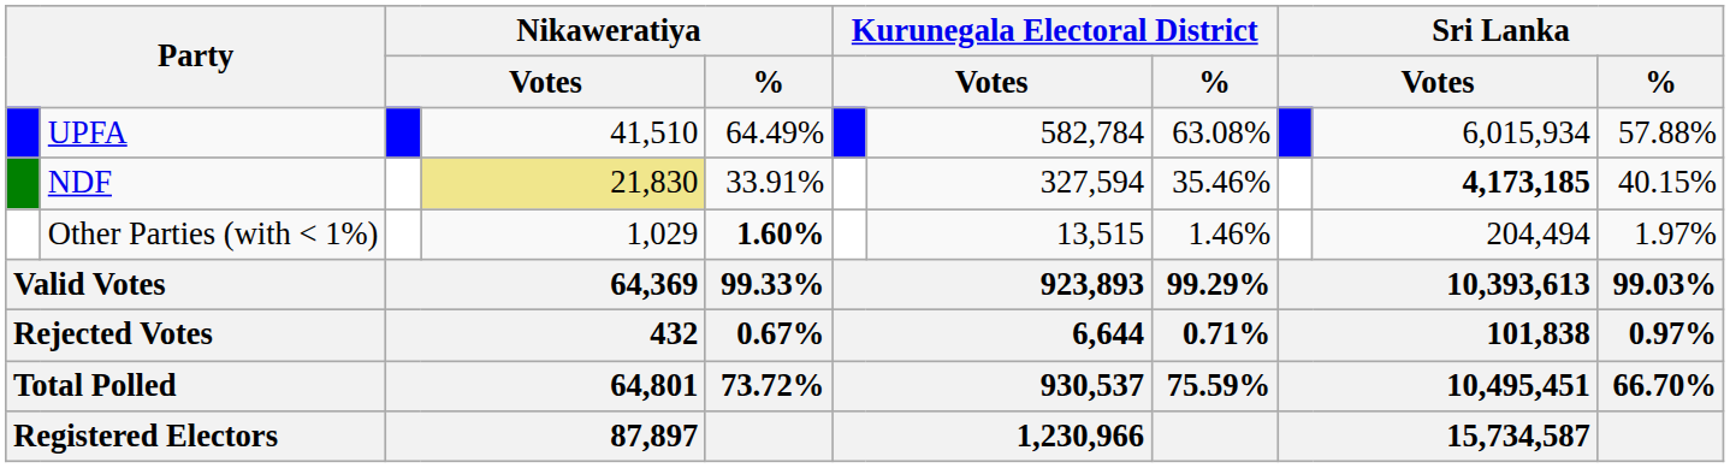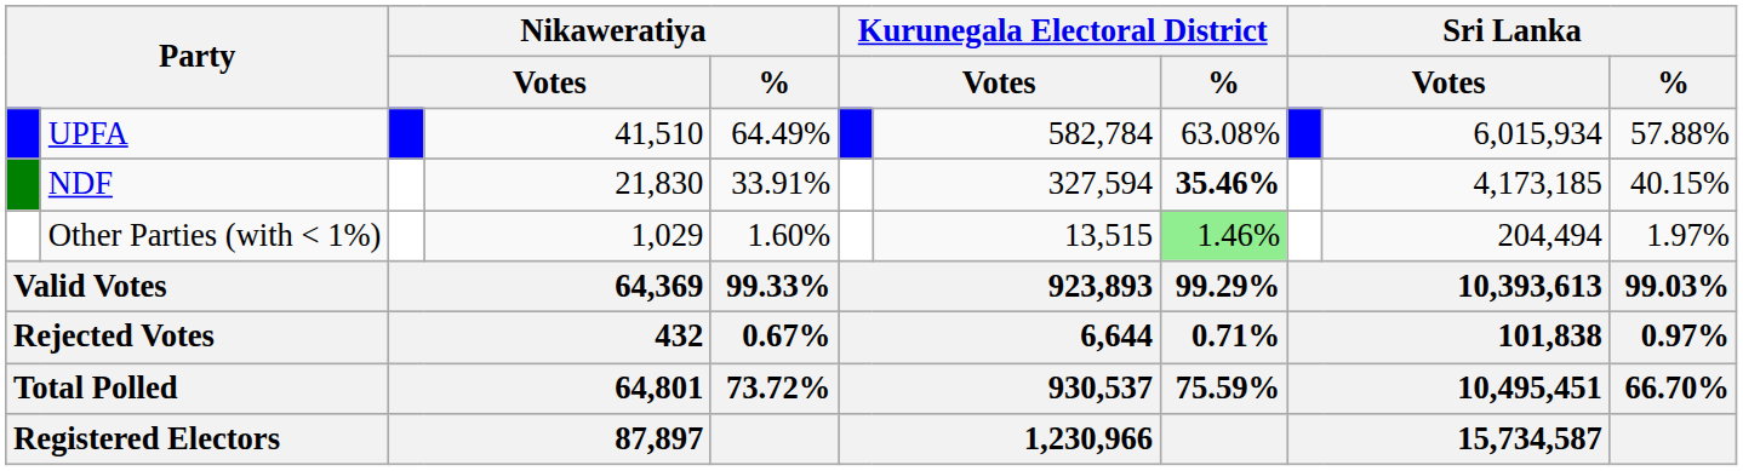NDF | column 4: khaki background -> no background
NDF | Kurunegala Electoral District / %: normal -> bold
NDF | column 10: bold -> normal
Other Parties (with < 1%) | Nikaweratiya / %: bold -> normal
Other Parties (with < 1%) | Kurunegala Electoral District / %: no background -> lightgreen background
